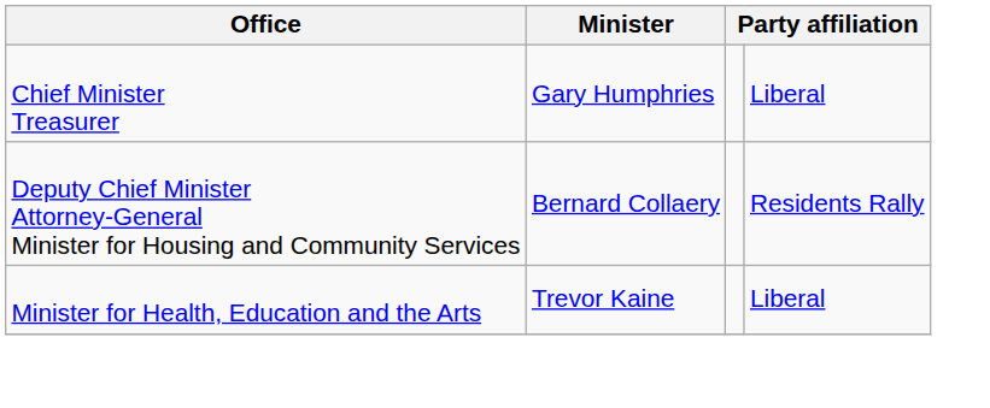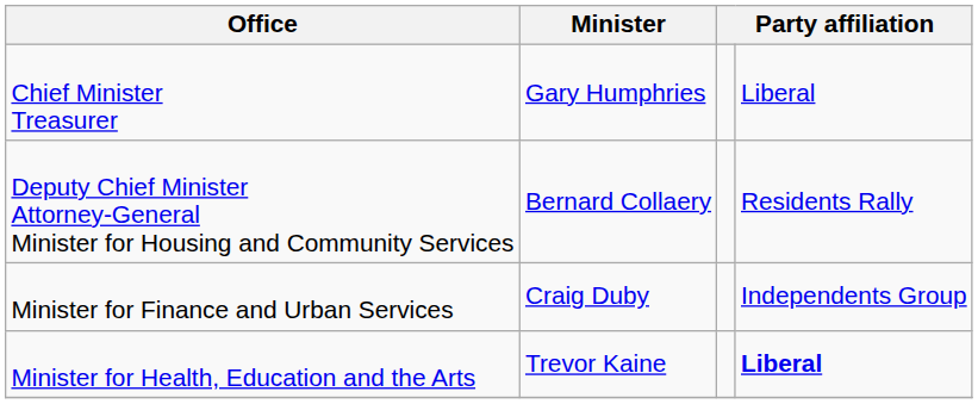+ row: Minister for Finance and Urban Services | Craig Duby | Independents Group
Minister for Health, Education and the Arts | column 4: normal -> bold
